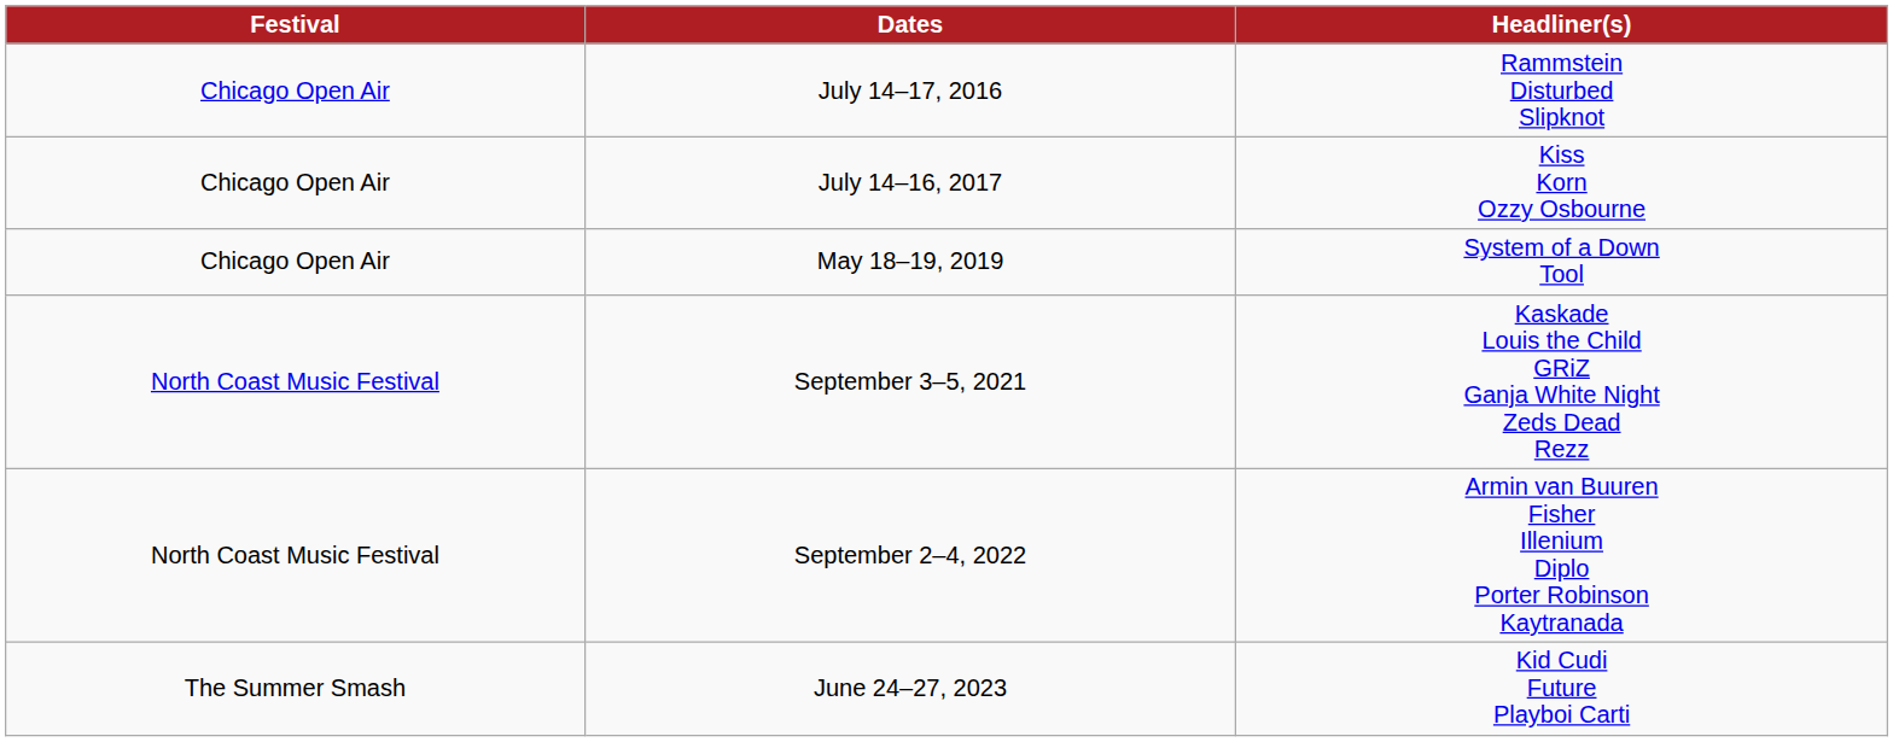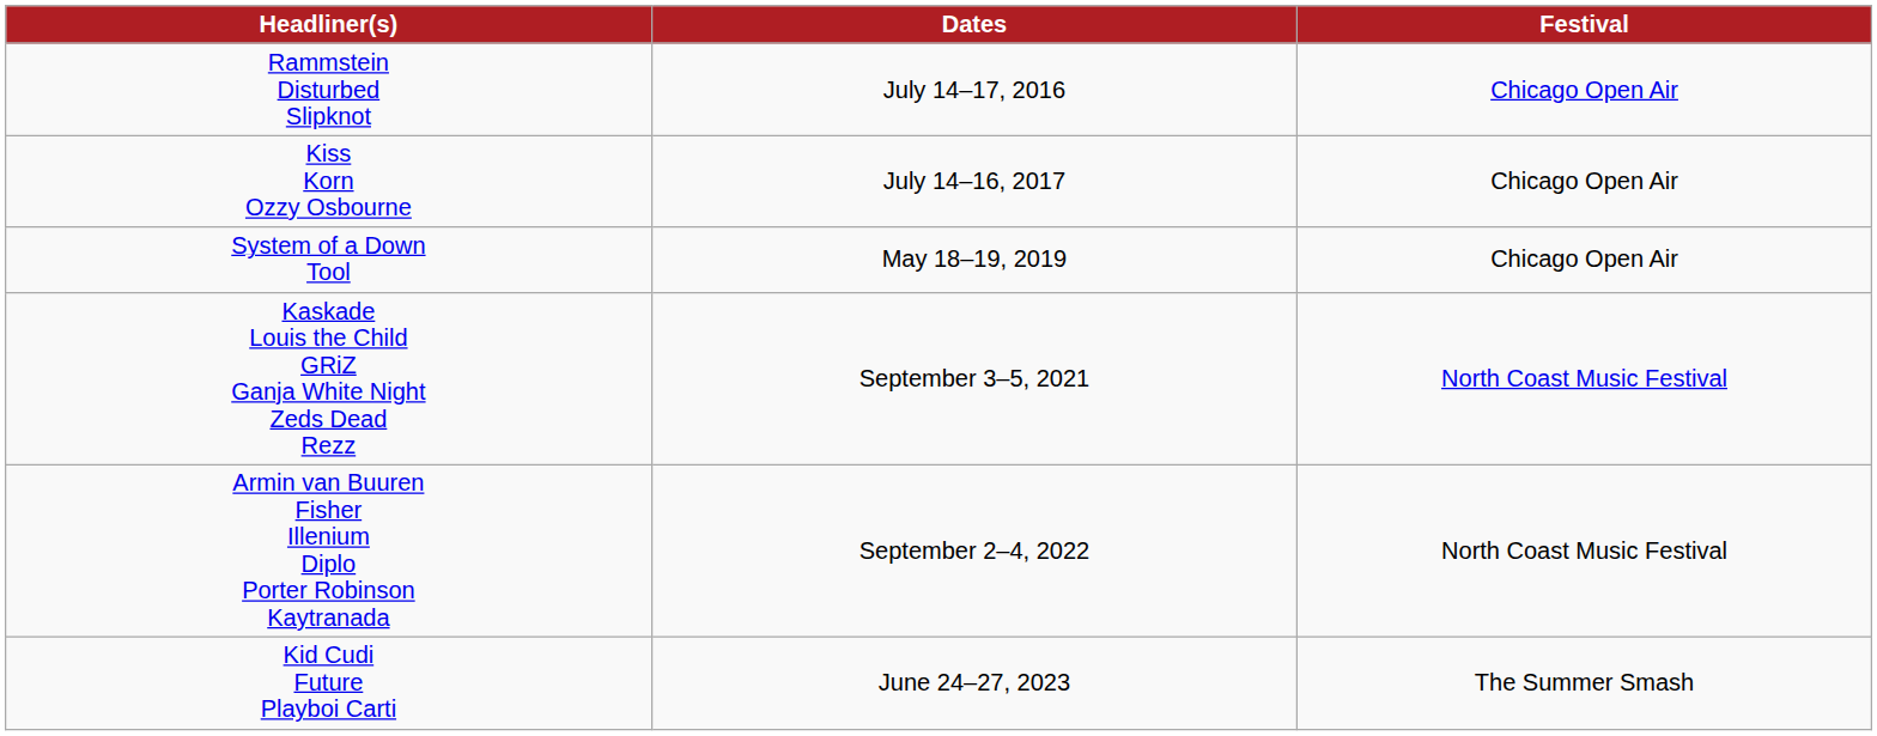columns swapped: Festival <-> Headliner(s)
